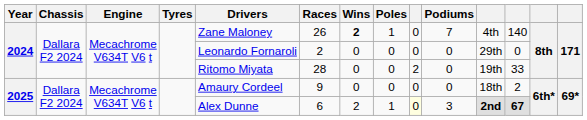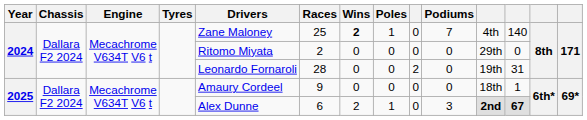row 2 | Races: 26 -> 25
row 3 | Drivers: Leonardo Fornaroli -> Ritomo Miyata
row 4 | Drivers: Ritomo Miyata -> Leonardo Fornaroli
row 4 | column 12: 33 -> 31
row 5 | column 12: 2 -> 1
row 6 | column 9: lightyellow background -> no background
